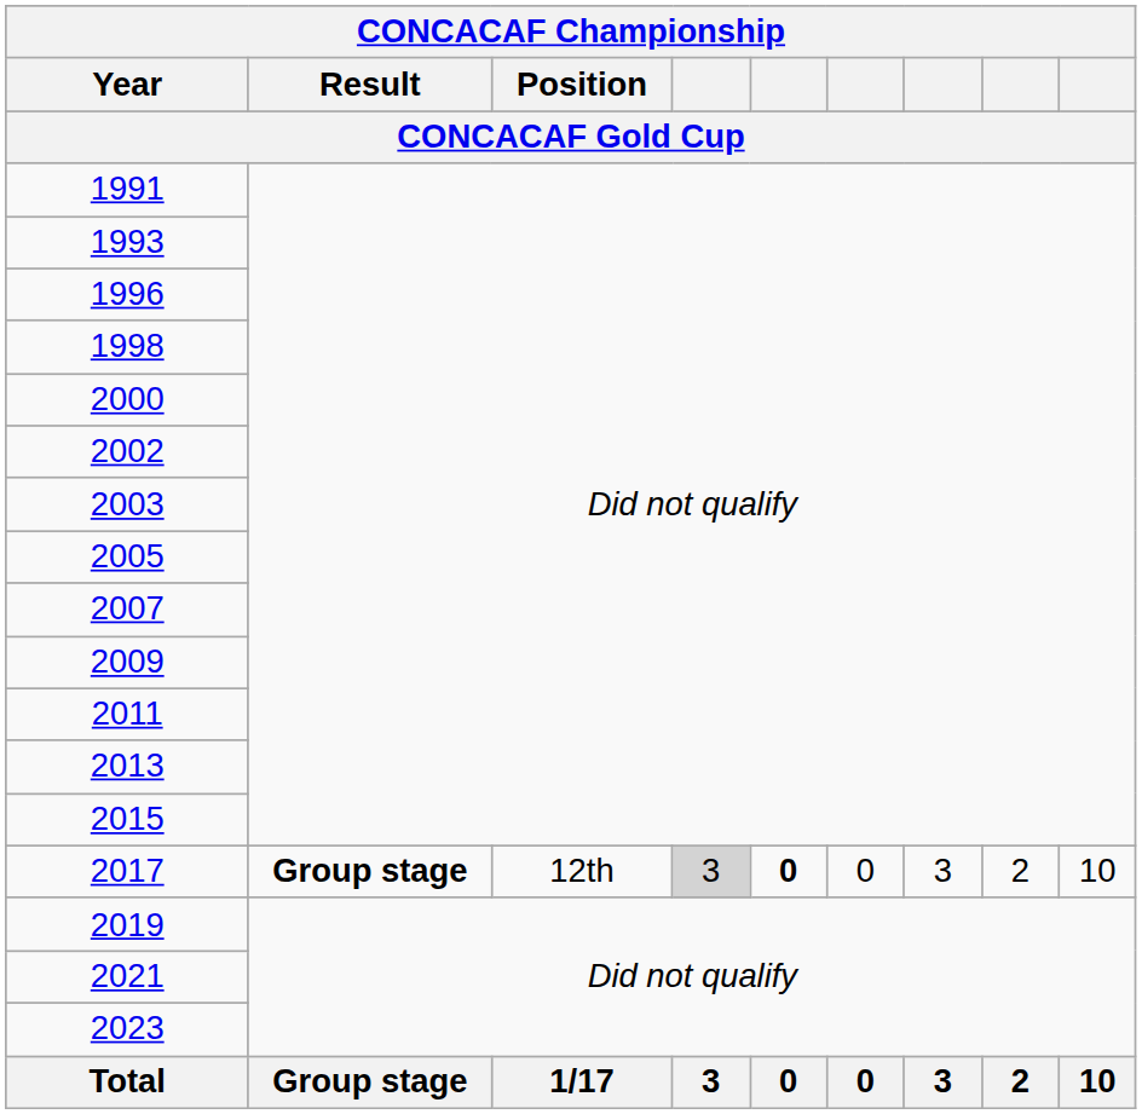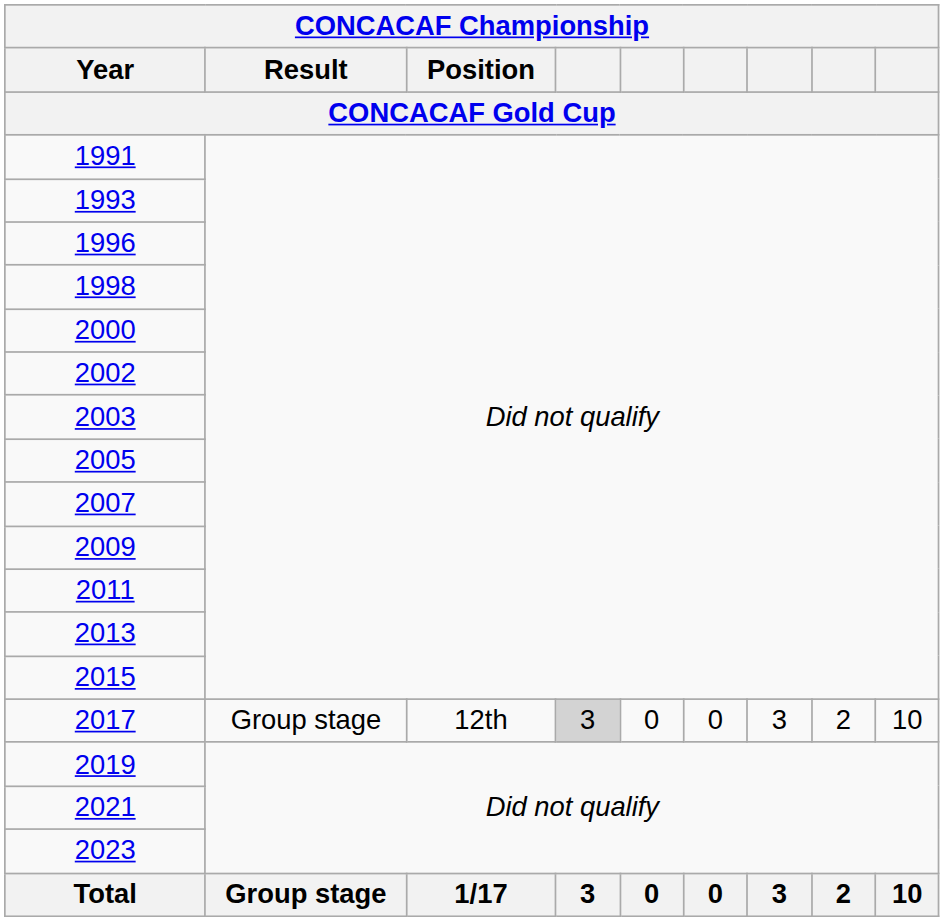2017 | Result: bold -> normal
2017 | column 5: bold -> normal
